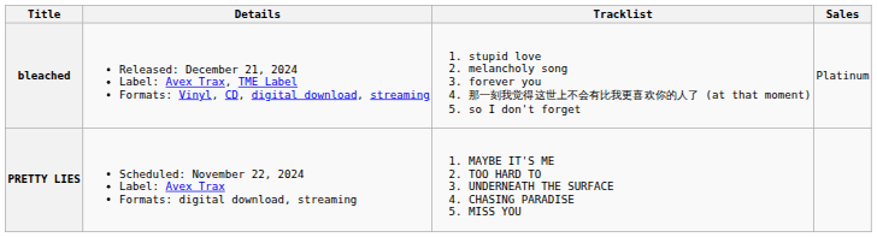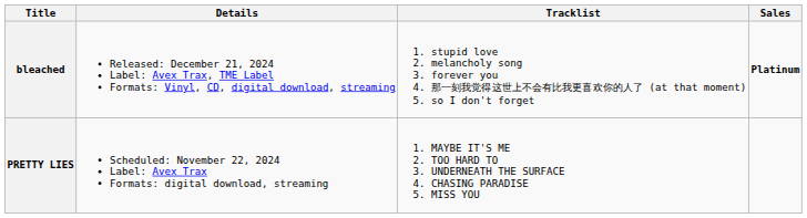bleached | Sales: normal -> bold
